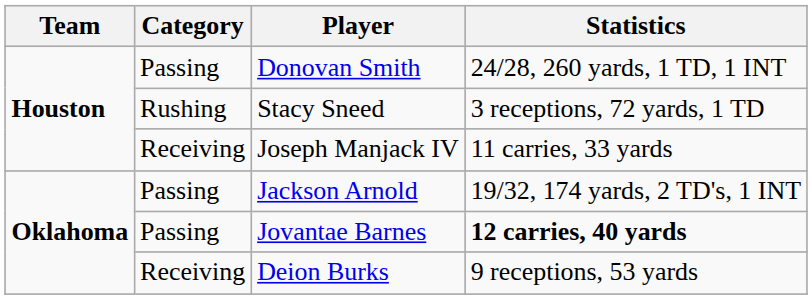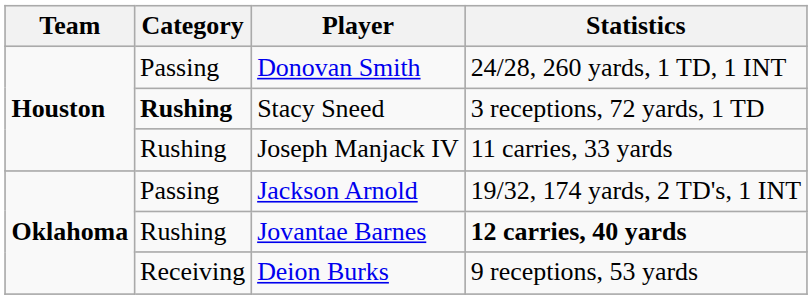Stacy Sneed | Category: normal -> bold
Joseph Manjack IV | Category: Receiving -> Rushing
Jovantae Barnes | Category: Passing -> Rushing
